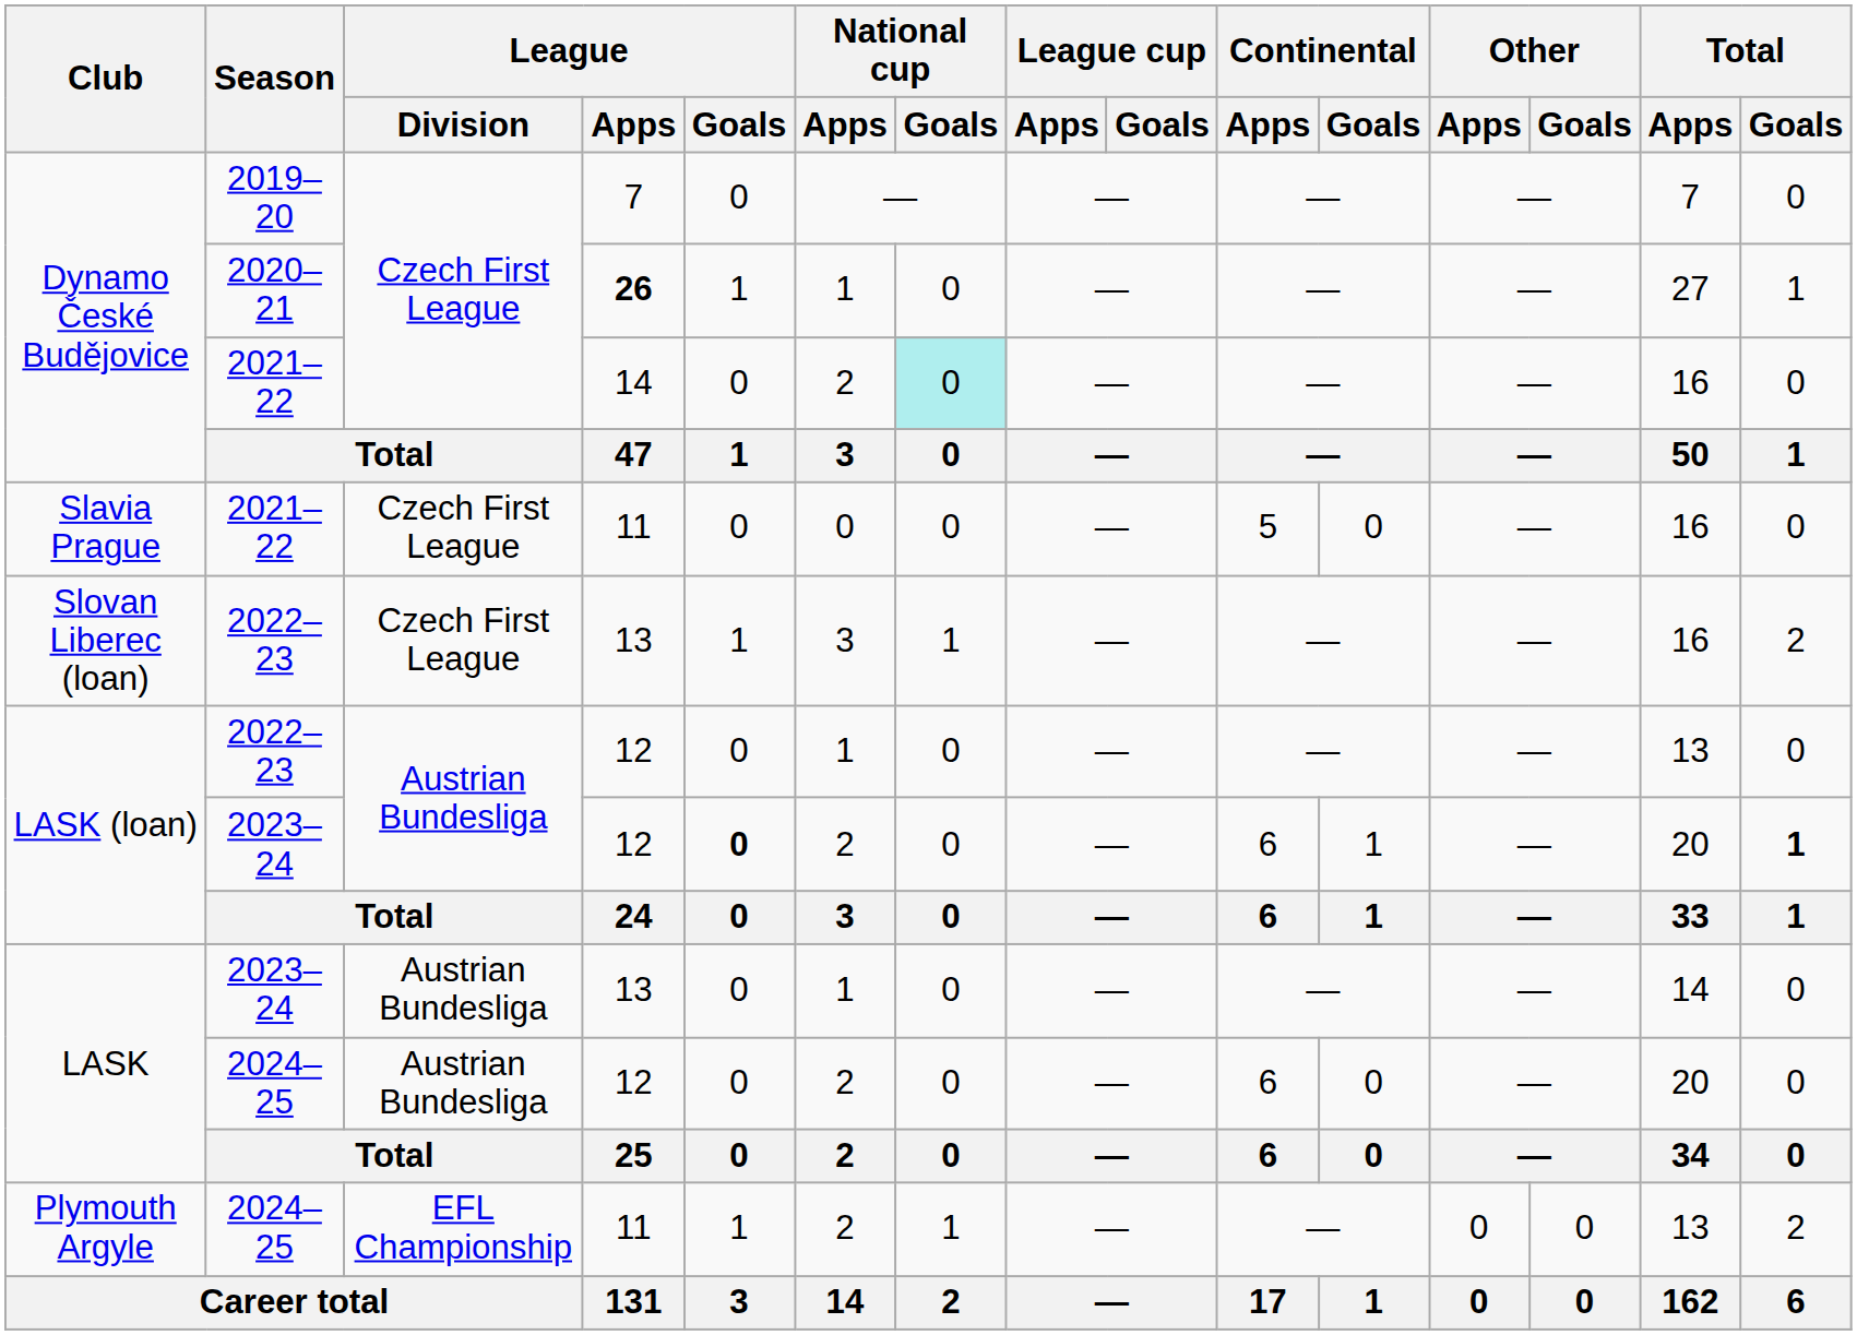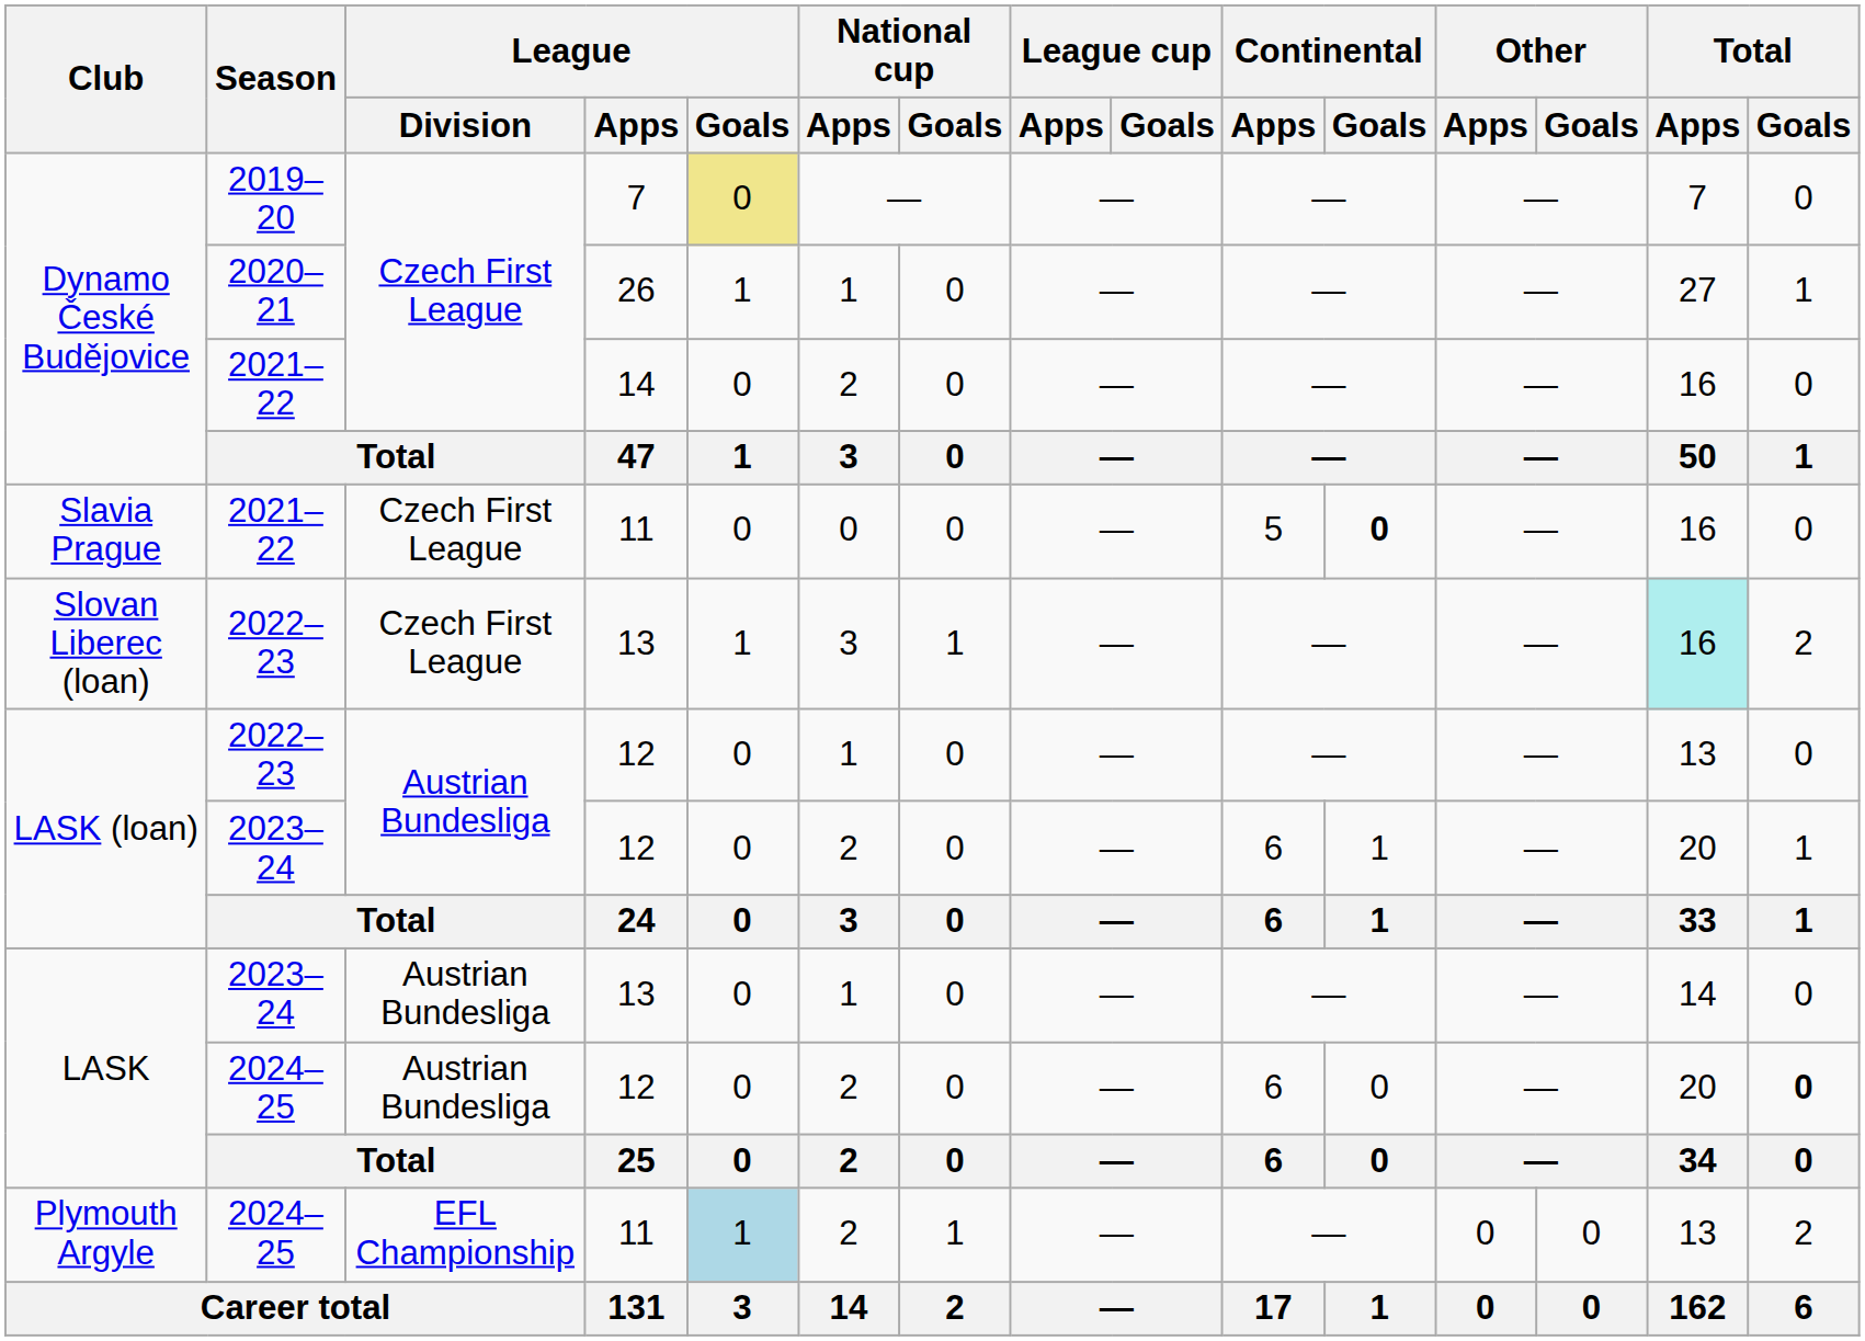Dynamo České Budějovice / 2019–20 | League / Goals: no background -> khaki background
Dynamo České Budějovice / 2020–21 | League / Apps: bold -> normal
Dynamo České Budějovice / 2021–22 | National cup / Goals: paleturquoise background -> no background
Slavia Prague | Continental / Goals: normal -> bold
Slovan Liberec (loan) | Total / Apps: no background -> paleturquoise background
LASK (loan) / 2023–24 | League / Goals: bold -> normal
LASK (loan) / 2023–24 | Total / Goals: bold -> normal
LASK / 2024–25 | Total / Goals: normal -> bold
Plymouth Argyle | League / Goals: no background -> lightblue background
